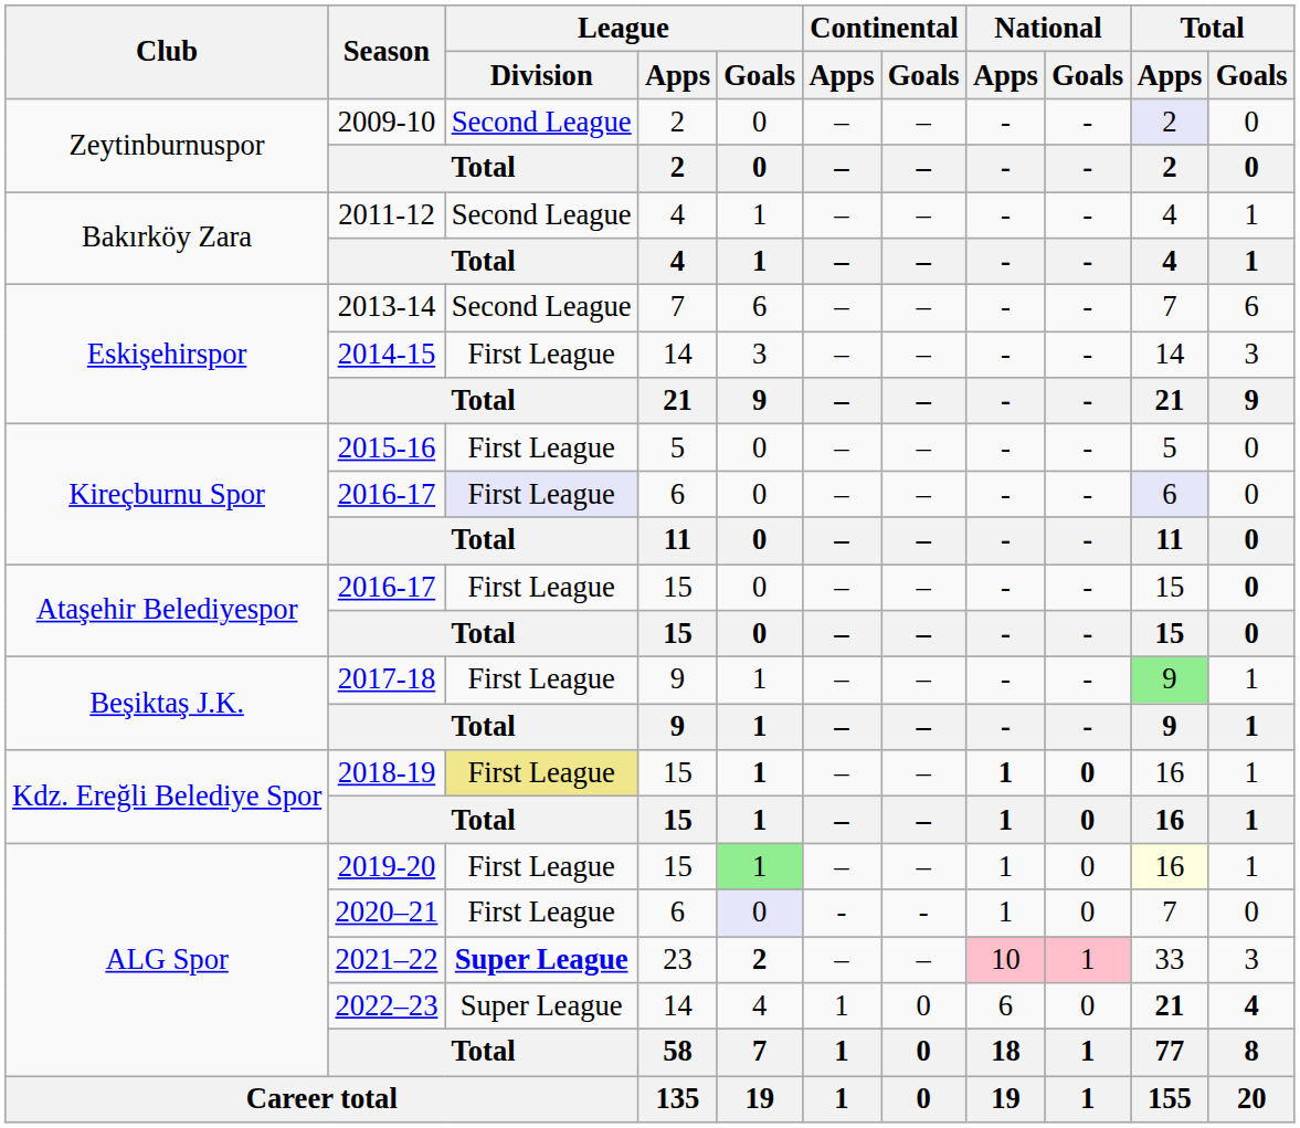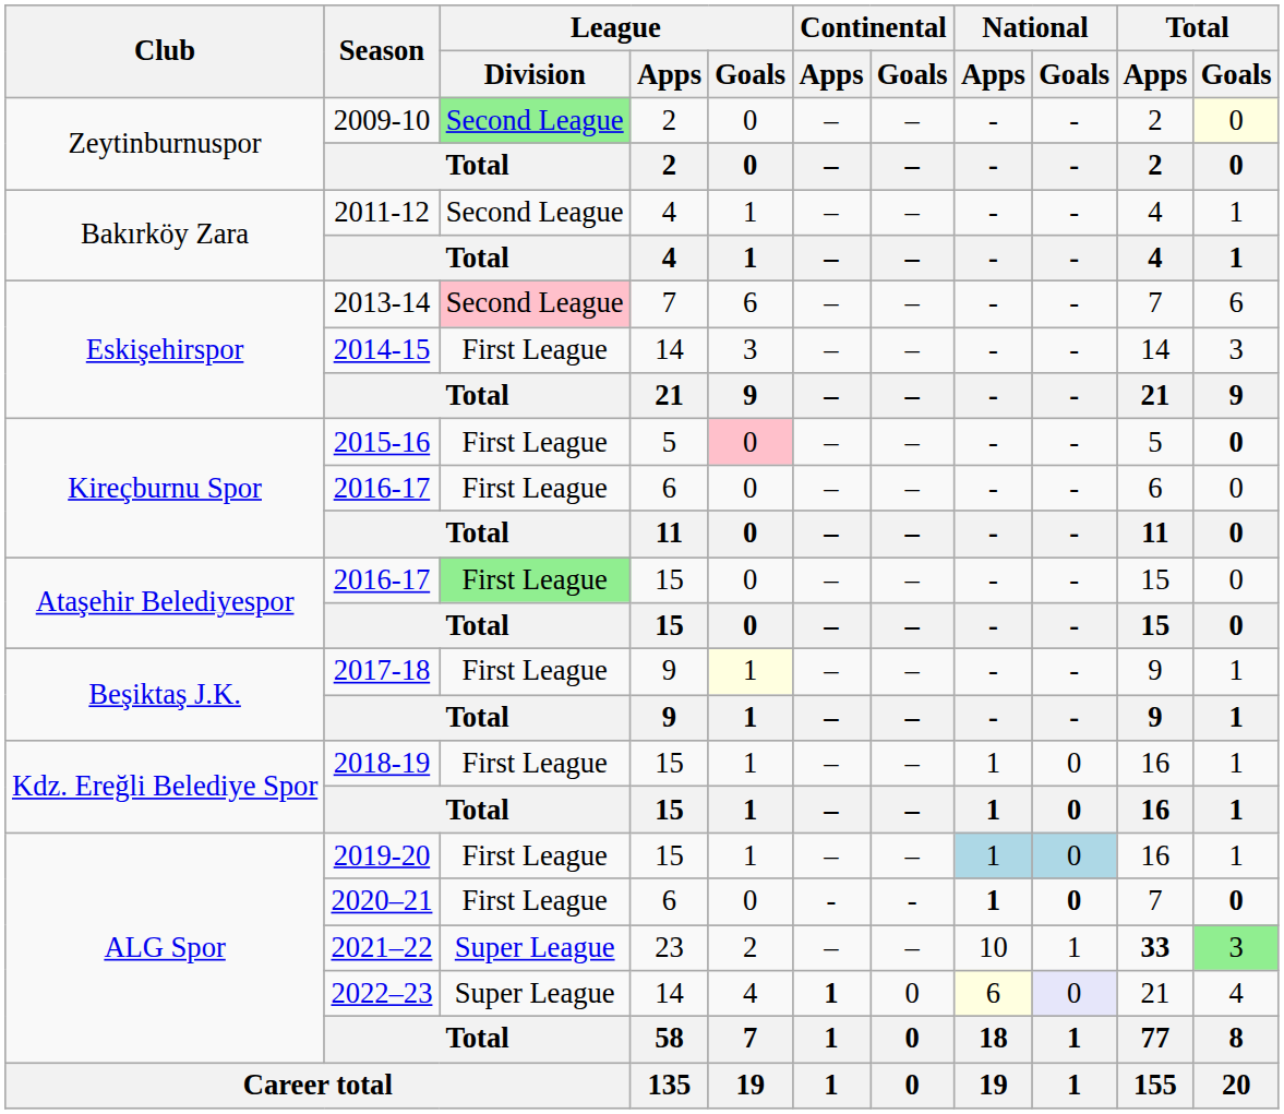2009-10 | League / Division: no background -> lightgreen background
2009-10 | Total / Apps: lavender background -> no background
2009-10 | Total / Goals: no background -> lightyellow background
2013-14 | League / Division: no background -> pink background
2015-16 | League / Goals: no background -> pink background
2015-16 | Total / Goals: normal -> bold
2016-17 / 6 | League / Division: lavender background -> no background
2016-17 / 6 | Total / Apps: lavender background -> no background
2016-17 / 15 | League / Division: no background -> lightgreen background
2016-17 / 15 | Total / Goals: bold -> normal
2017-18 | League / Goals: no background -> lightyellow background
2017-18 | Total / Apps: lightgreen background -> no background
2018-19 | League / Division: khaki background -> no background
2018-19 | League / Goals: bold -> normal
2018-19 | National / Apps: bold -> normal
2018-19 | National / Goals: bold -> normal
2019-20 | League / Goals: lightgreen background -> no background
2019-20 | National / Apps: no background -> lightblue background
2019-20 | National / Goals: no background -> lightblue background
2019-20 | Total / Apps: lightyellow background -> no background
2020–21 | League / Goals: lavender background -> no background
2020–21 | National / Apps: normal -> bold
2020–21 | National / Goals: normal -> bold
2020–21 | Total / Goals: normal -> bold
2021–22 | League / Division: bold -> normal
2021–22 | League / Goals: bold -> normal
2021–22 | National / Apps: pink background -> no background
2021–22 | National / Goals: pink background -> no background
2021–22 | Total / Apps: normal -> bold
2021–22 | Total / Goals: no background -> lightgreen background
2022–23 | Continental / Apps: normal -> bold
2022–23 | National / Apps: no background -> lightyellow background
2022–23 | National / Goals: no background -> lavender background
2022–23 | Total / Apps: bold -> normal
2022–23 | Total / Goals: bold -> normal
